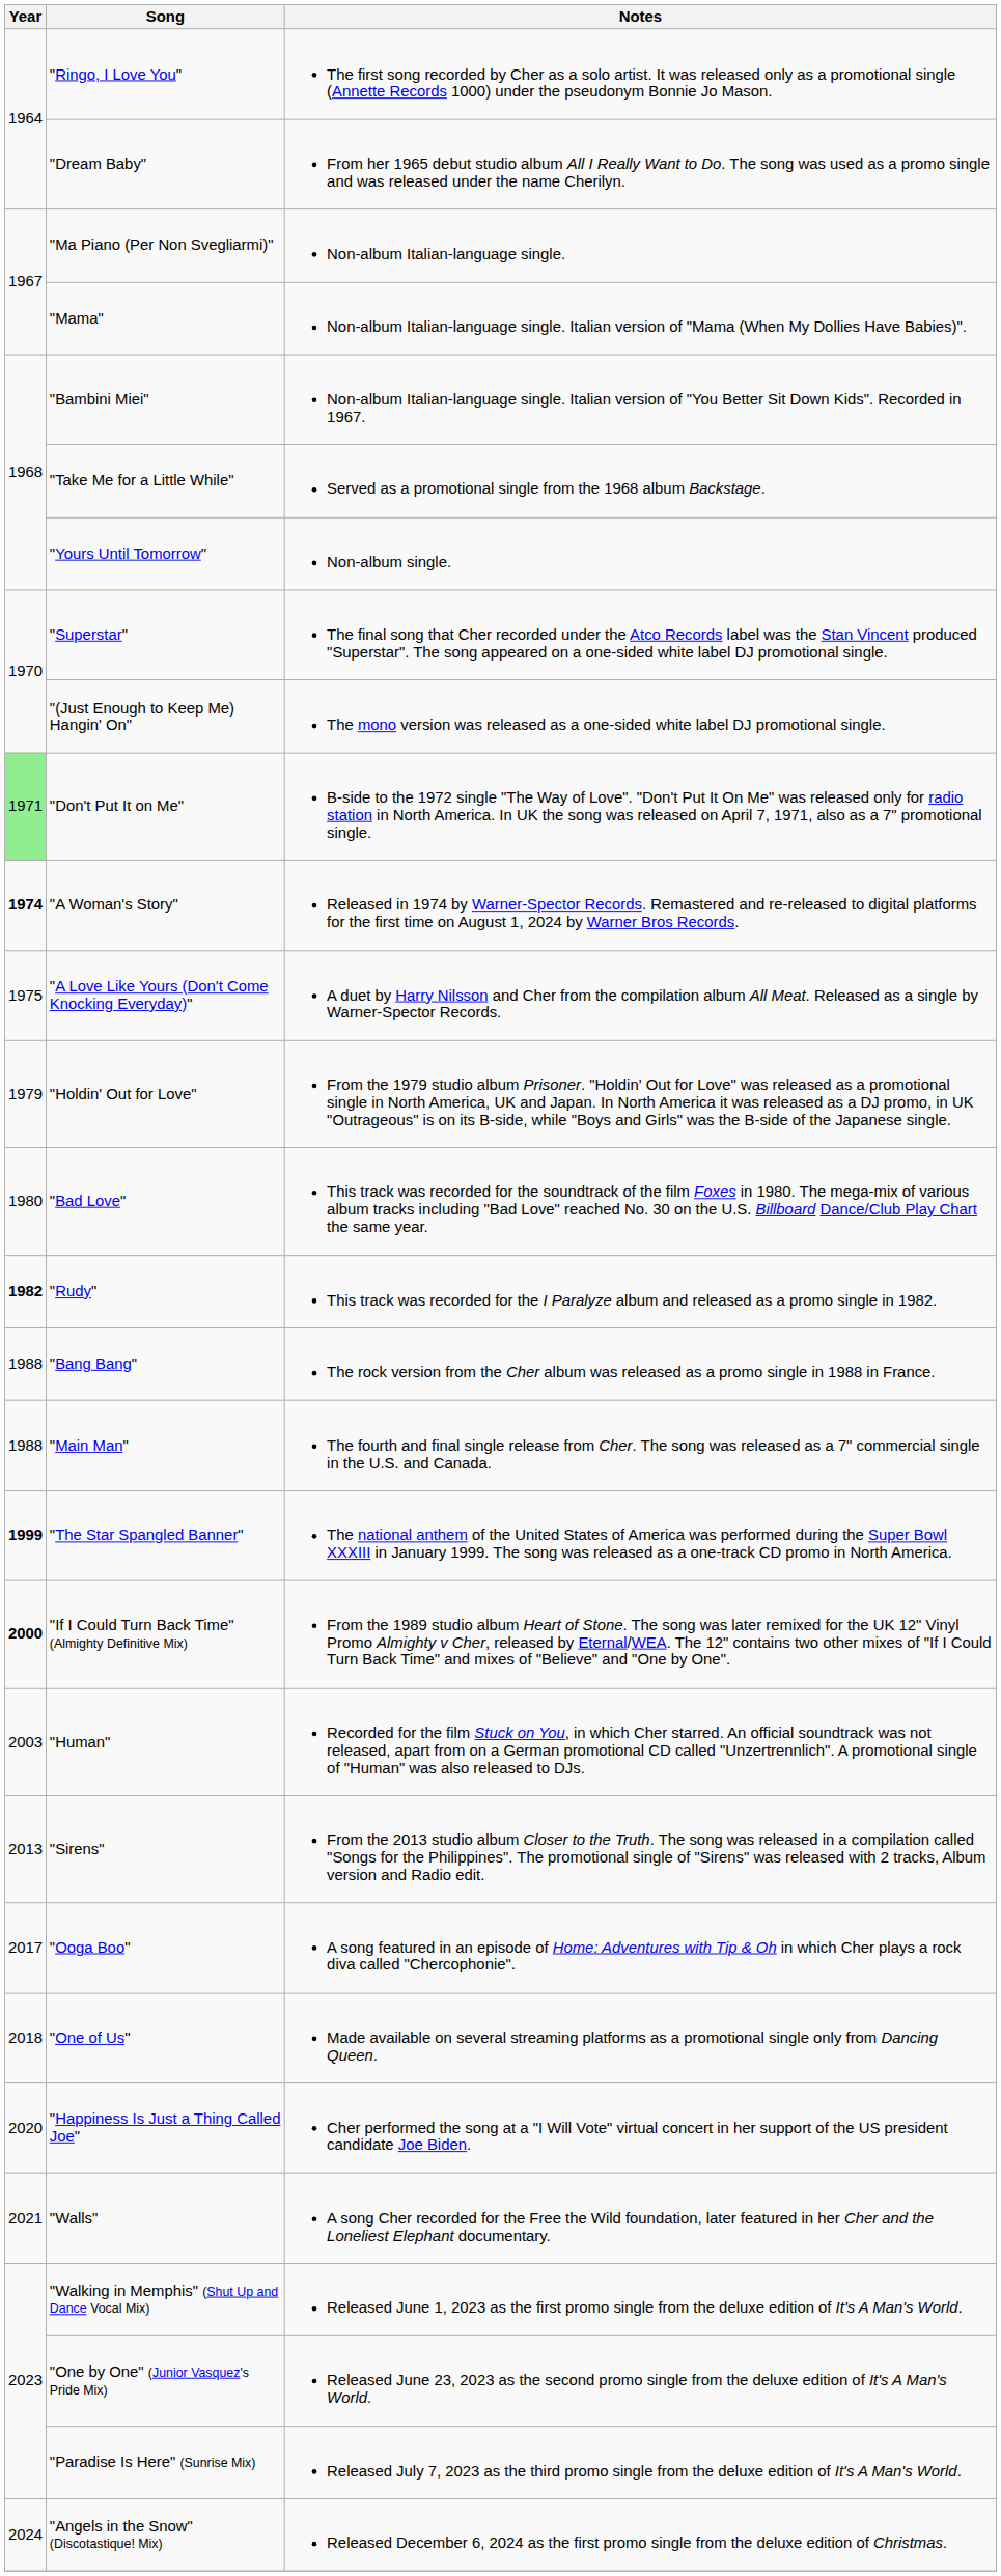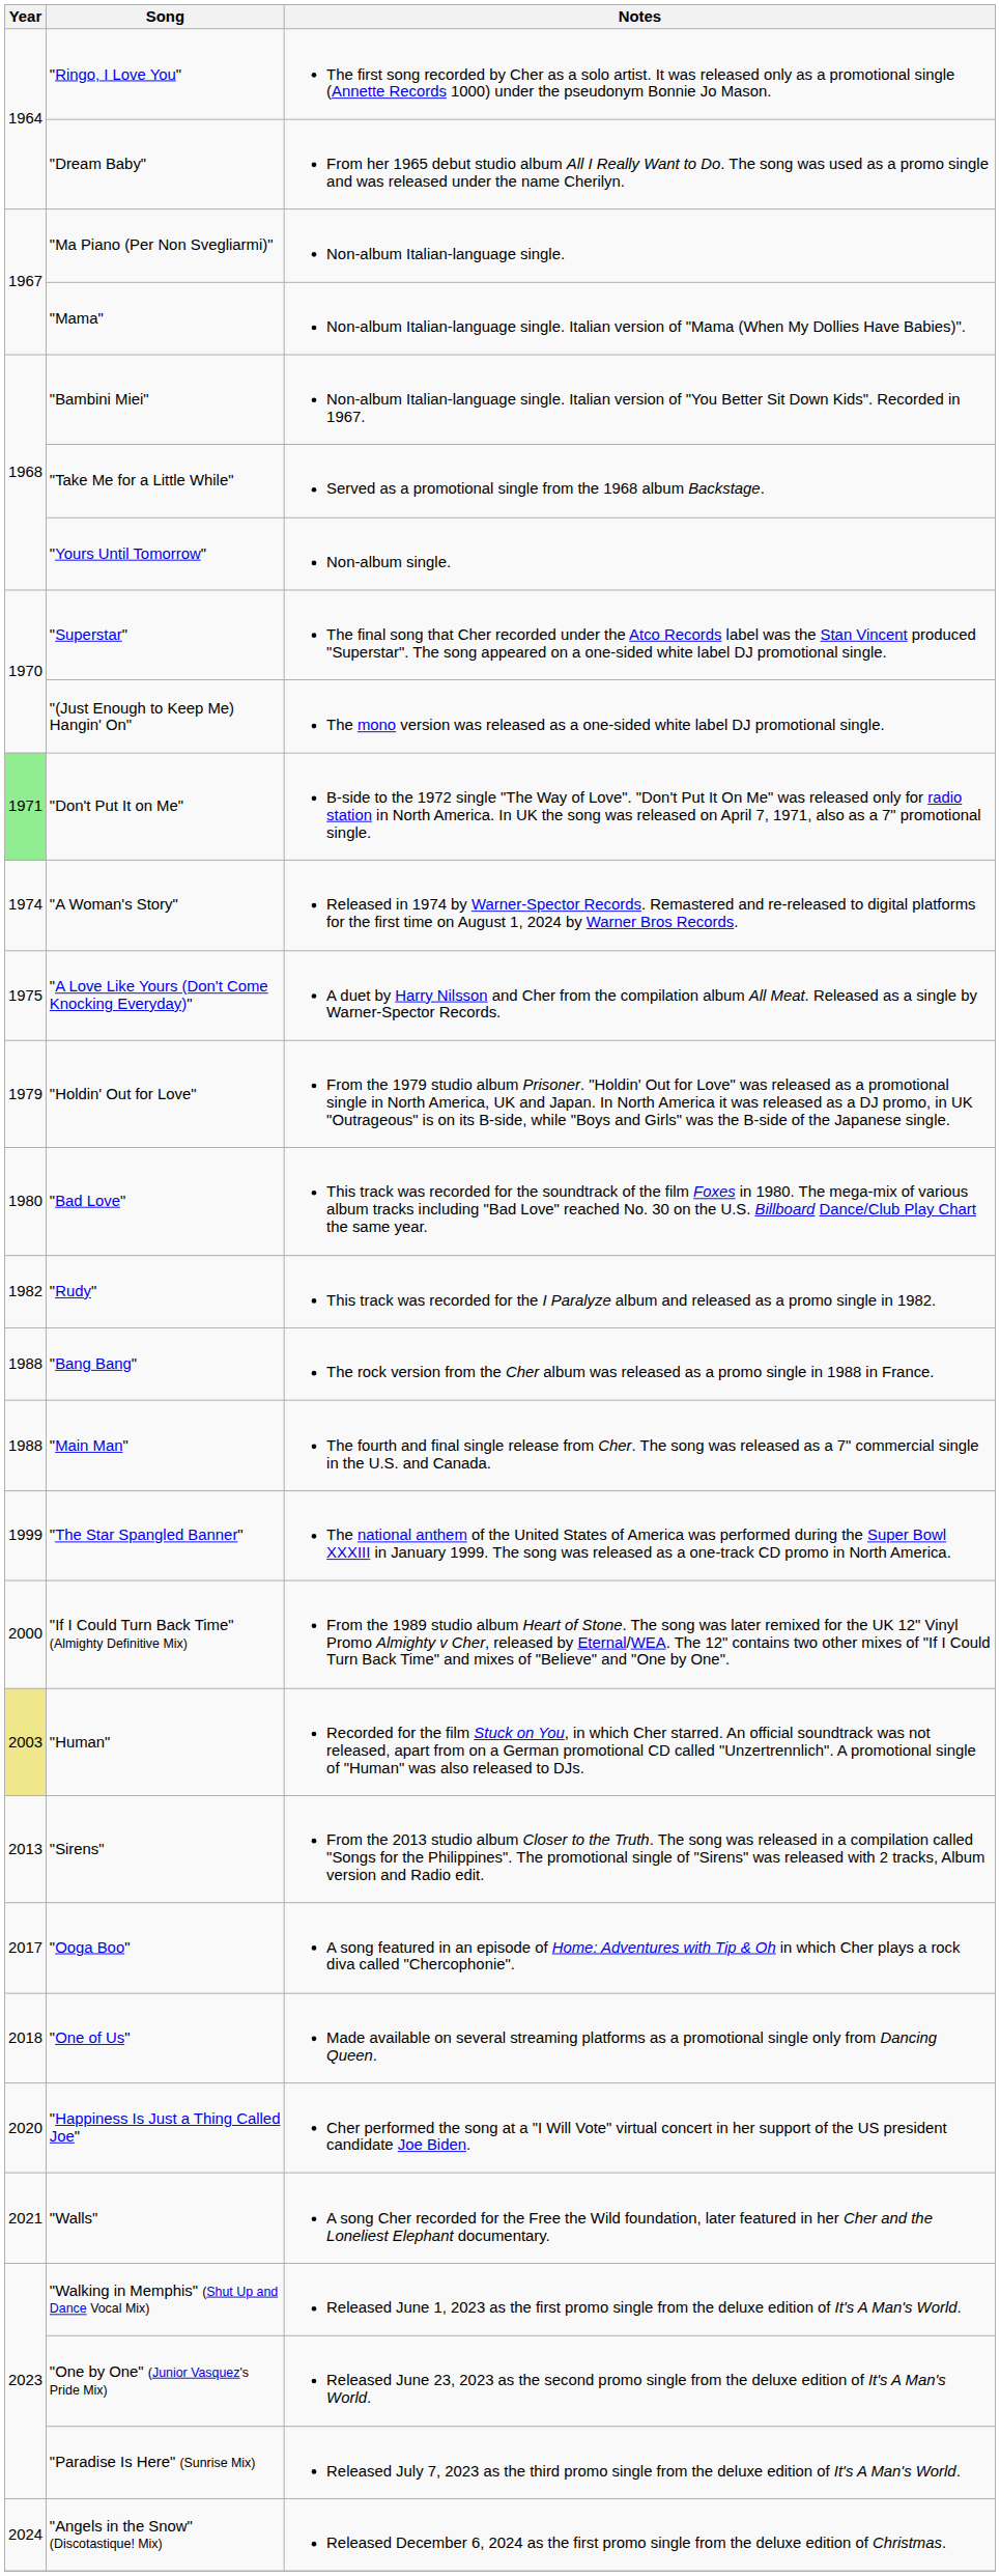"A Woman's Story" | Year: bold -> normal
"Rudy" | Year: bold -> normal
"The Star Spangled Banner" | Year: bold -> normal
"If I Could Turn Back Time" (Almighty Definitive Mix) | Year: bold -> normal
"Human" | Year: no background -> khaki background
